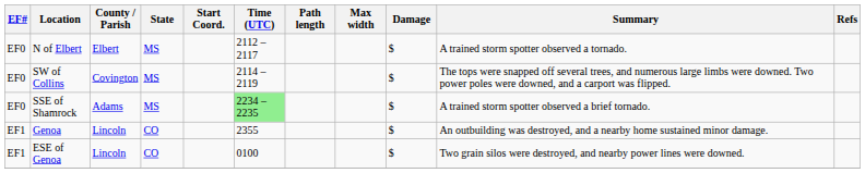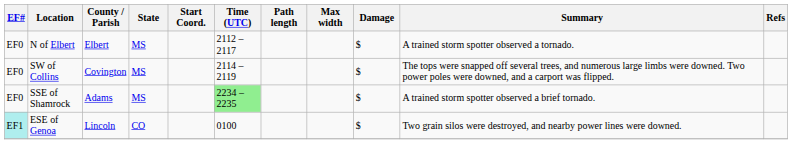- row: EF1 | Genoa | Lincoln | CO | 2355 | $ | An outbuilding was destroyed, and a nearby home sustained minor damage.
ESE of Genoa | EF#: no background -> paleturquoise background
